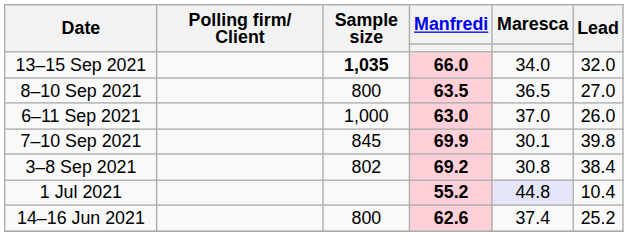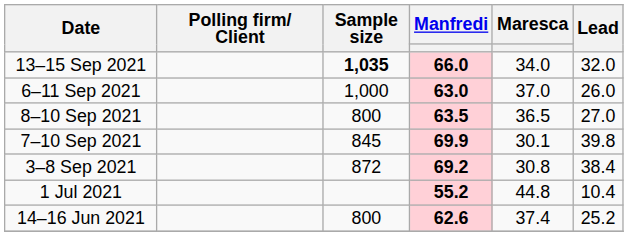rows swapped: 6–11 Sep 2021 <-> 8–10 Sep 2021
3–8 Sep 2021 | Sample size: 802 -> 872
1 Jul 2021 | Maresca: lavender background -> no background
